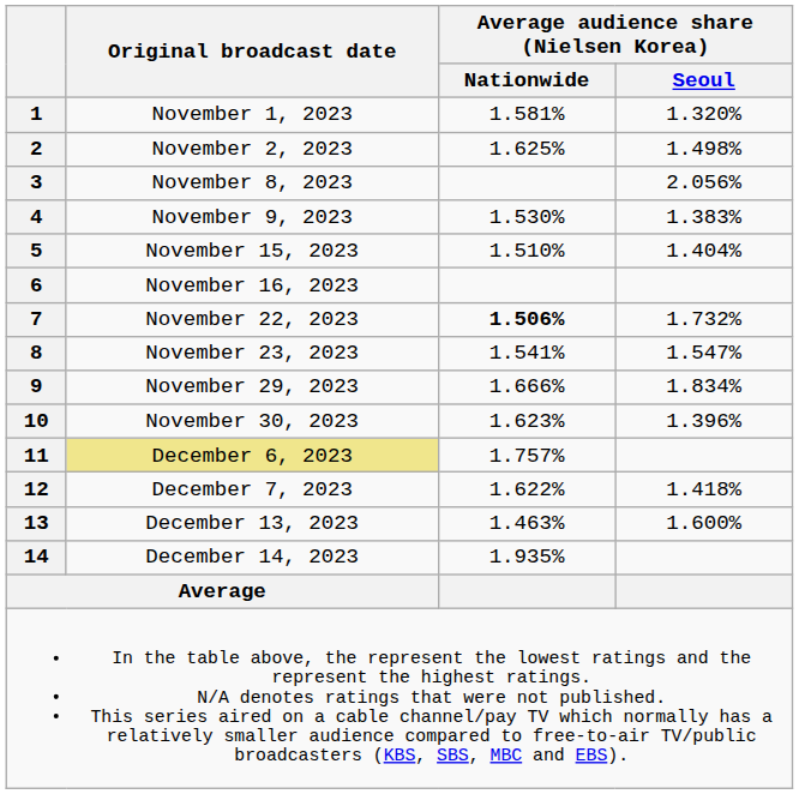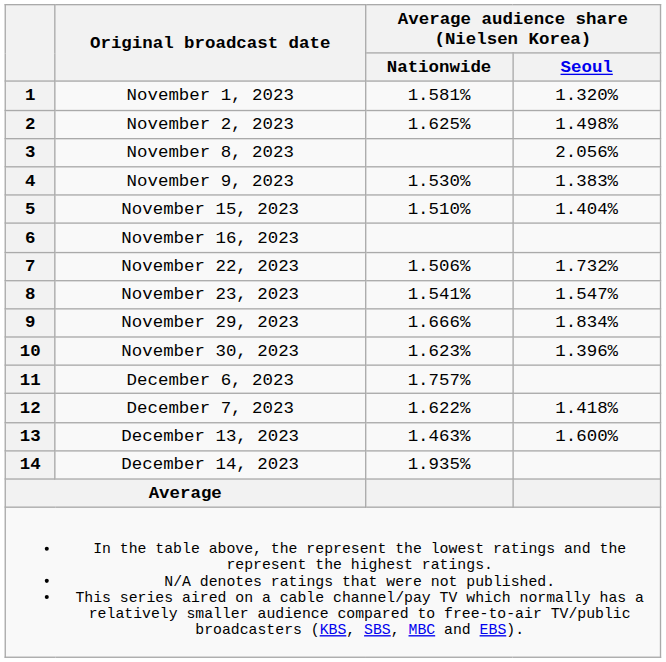7 | Average audience share (Nielsen Korea) / Nationwide: bold -> normal
11 | Original broadcast date: khaki background -> no background
